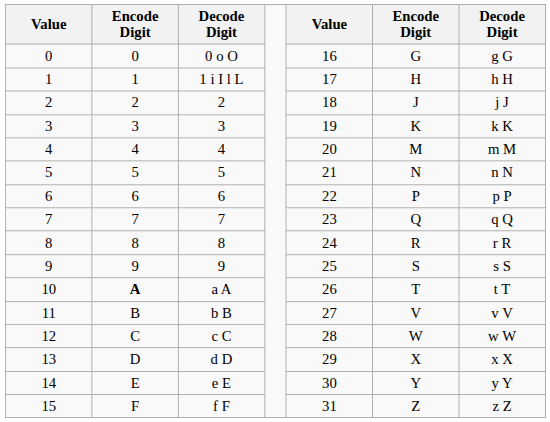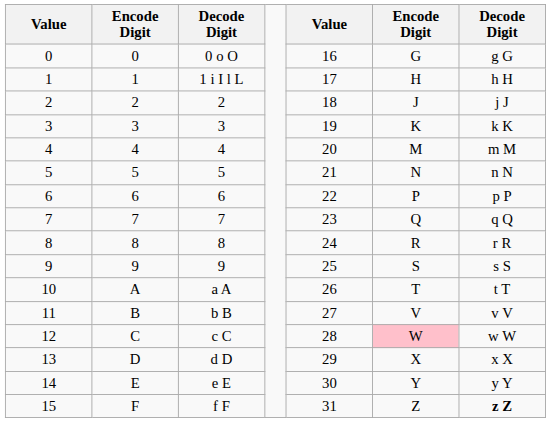a A | column 2: bold -> normal
c C | column 6: no background -> pink background
f F | column 7: normal -> bold
